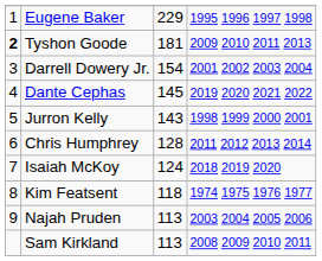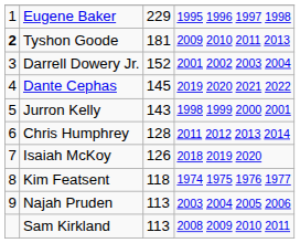Darrell Dowery Jr. | column 3: 154 -> 152
Isaiah McKoy | column 3: 124 -> 126
